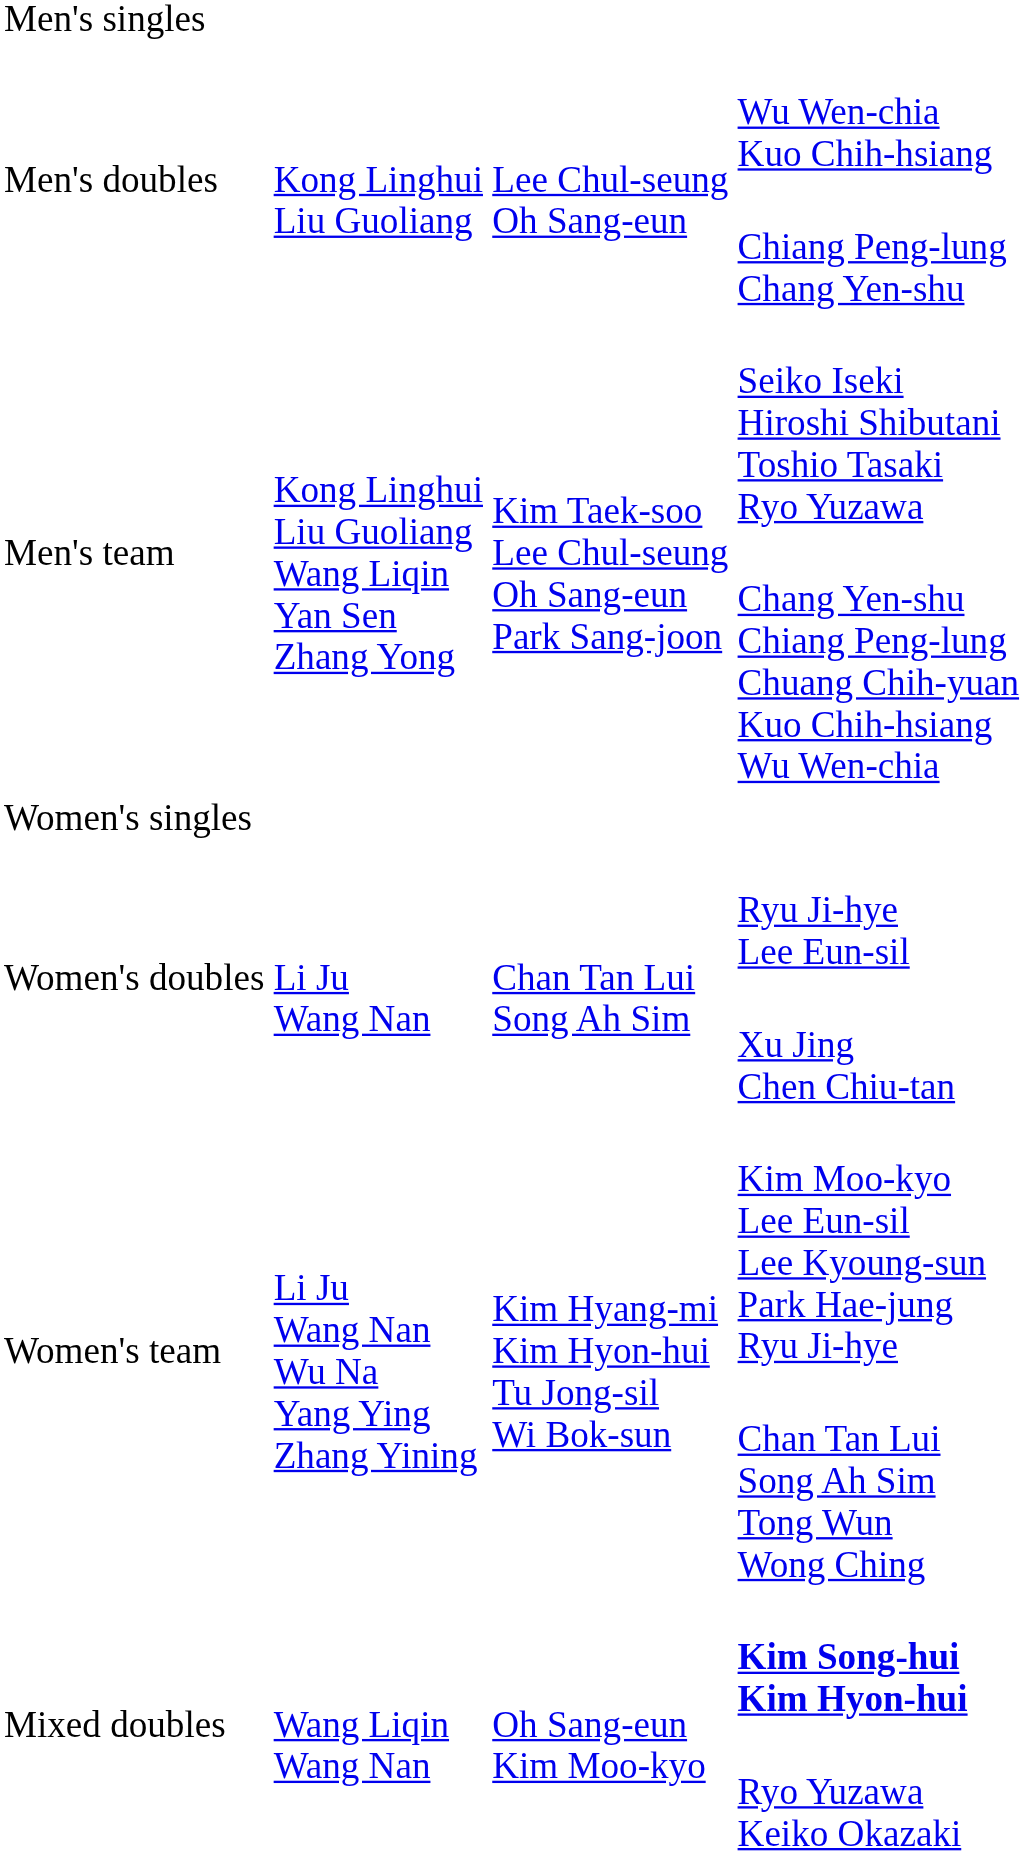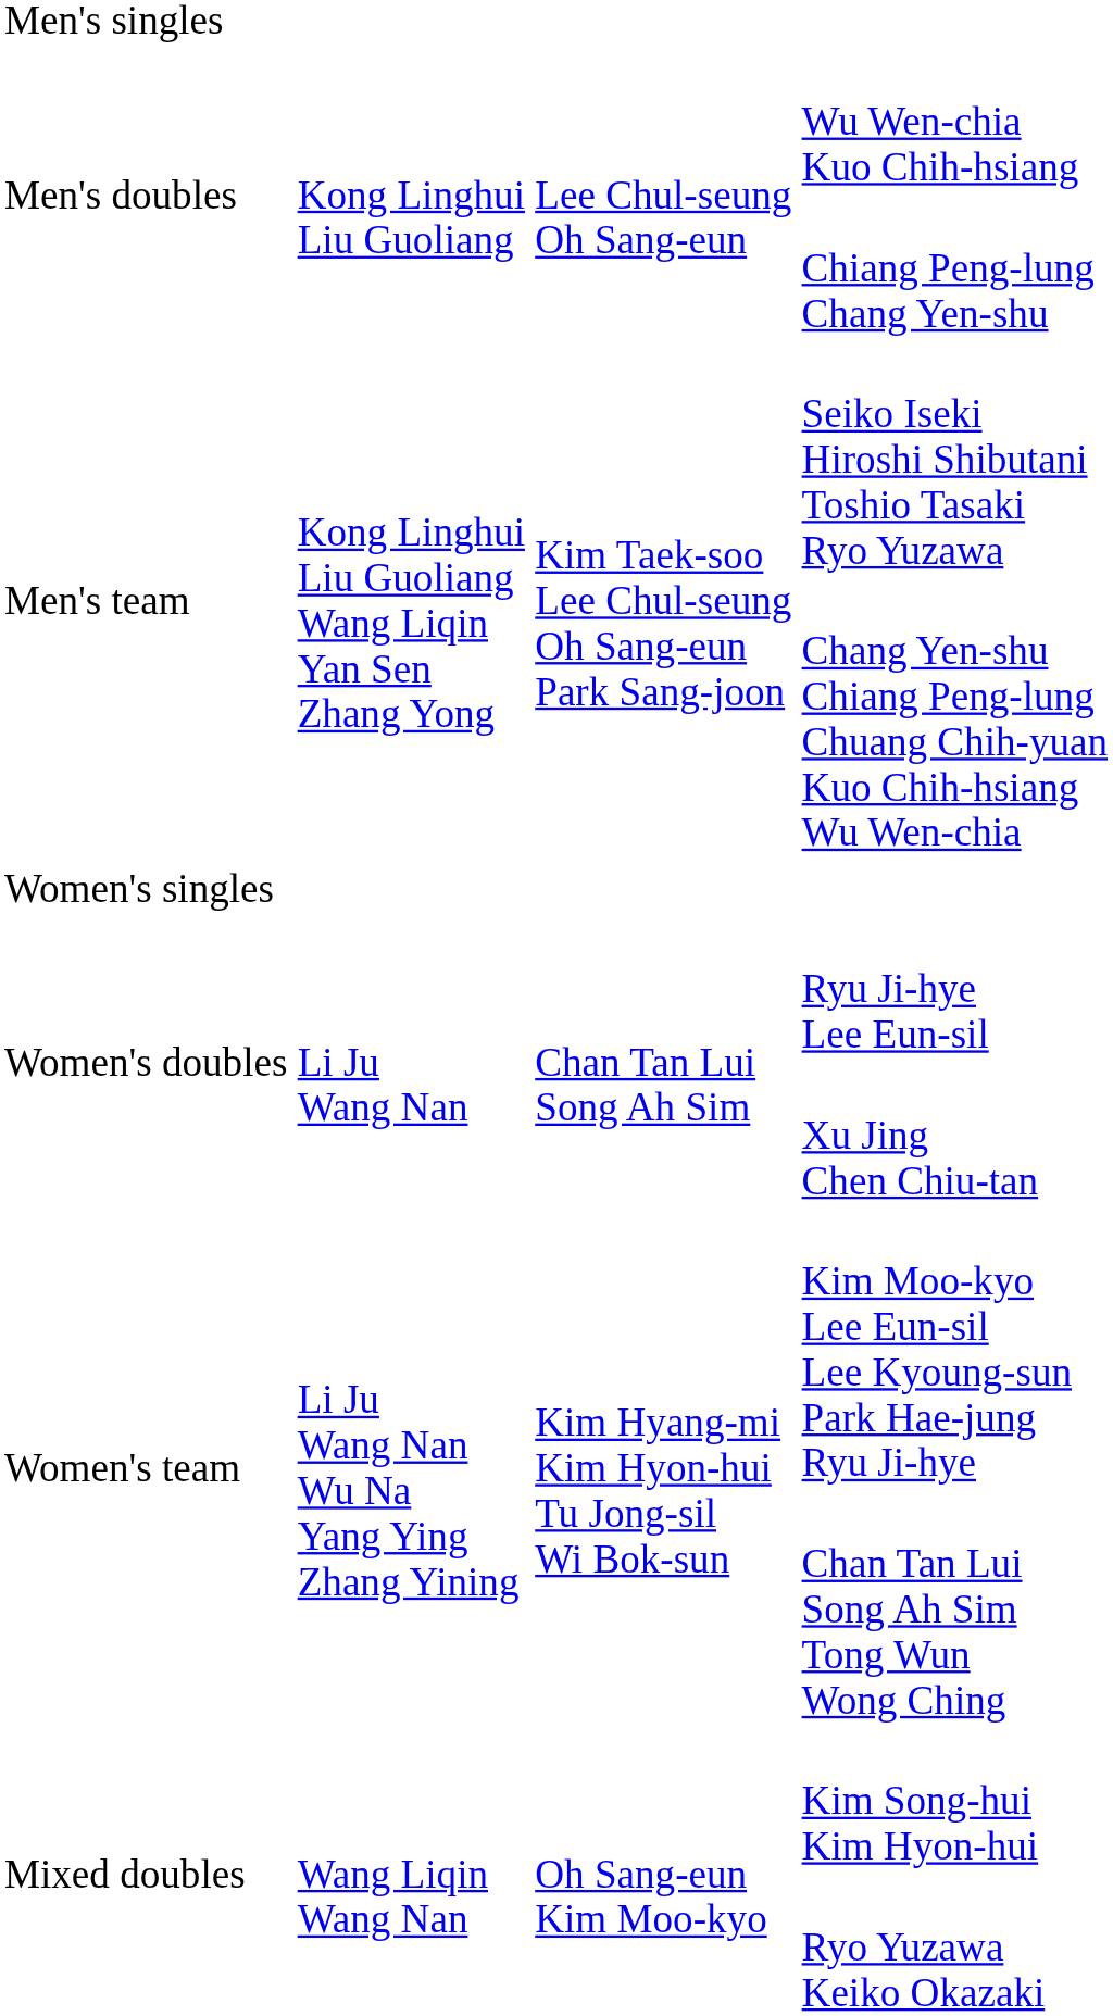Kim Song-hui Kim Hyon-hui | column 4: bold -> normal
